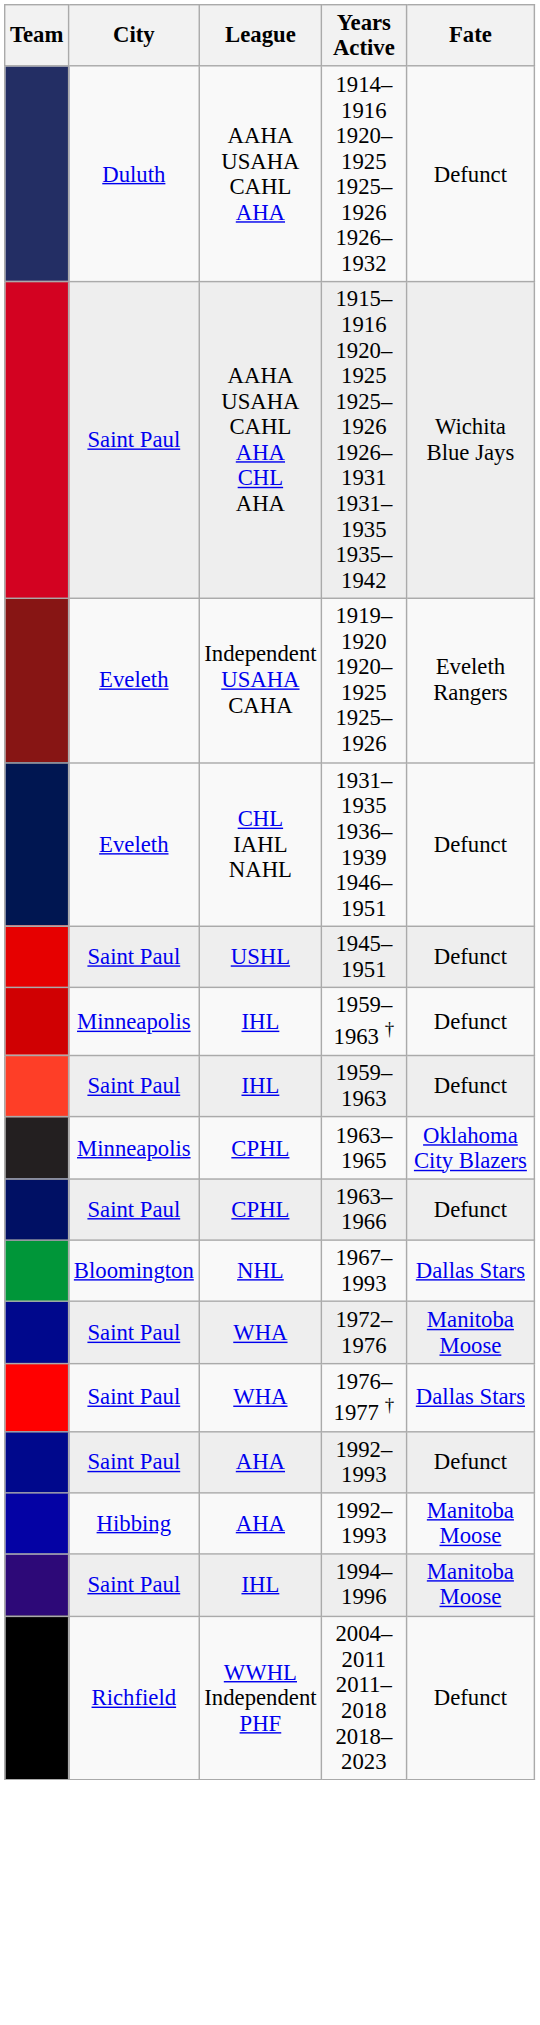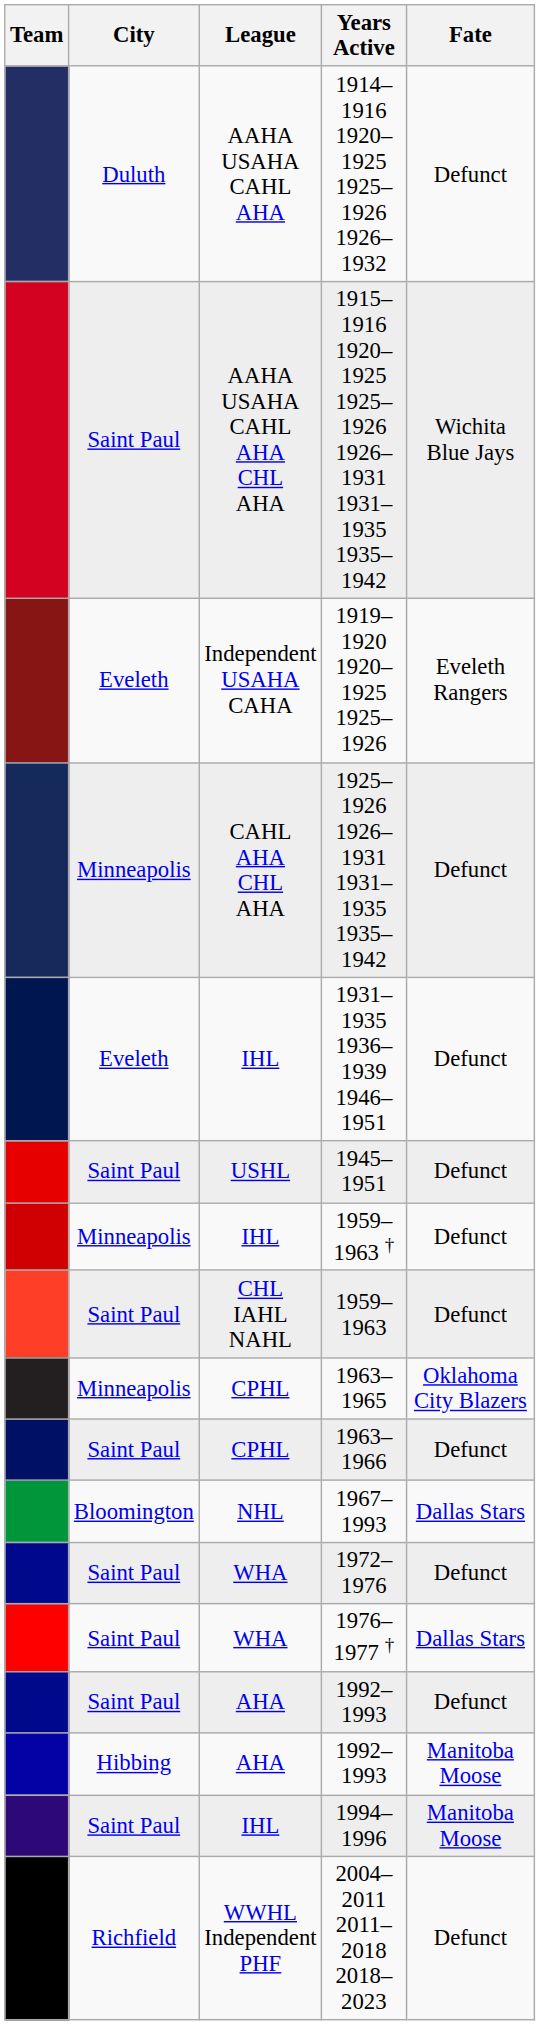+ row: Minneapolis | CAHL AHA CHL AHA | 1925–1926 1926–1931 1931–1935 1935–1942 | Defunct
1931–1935 1936–1939 1946–1951 | League: CHL IAHL NAHL -> IHL
1959–1963 | League: IHL -> CHL IAHL NAHL
1972–1976 | Fate: Manitoba Moose -> Defunct
